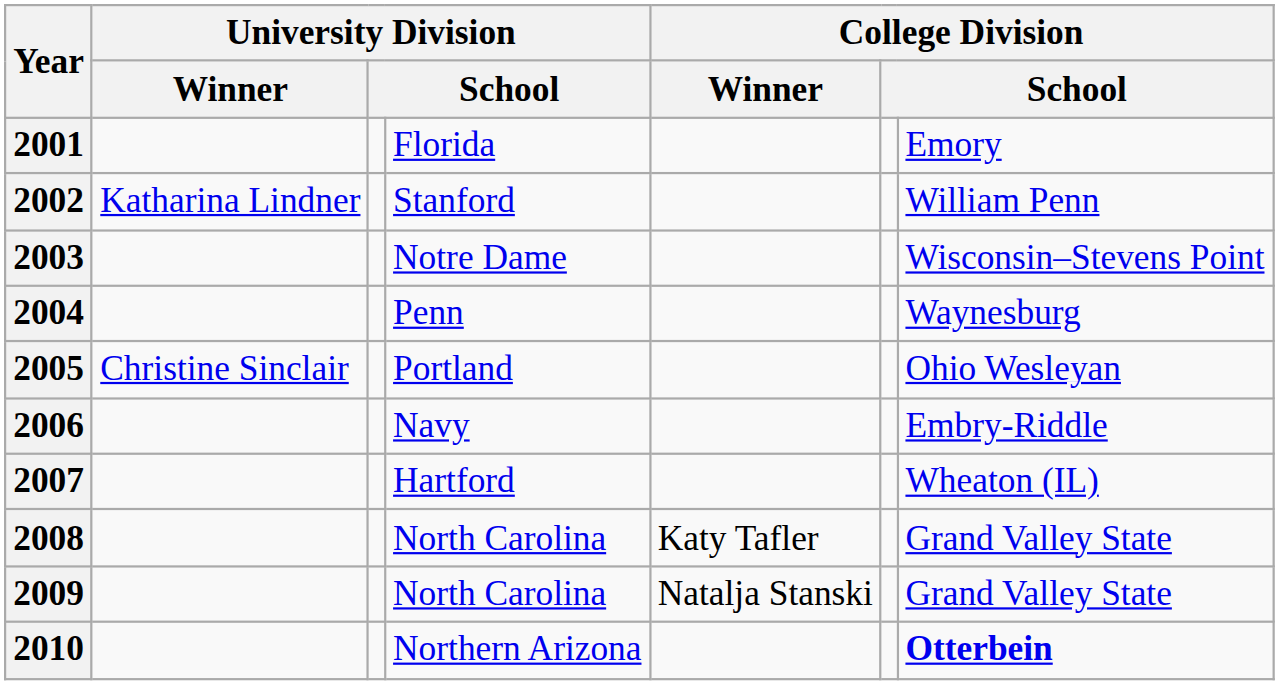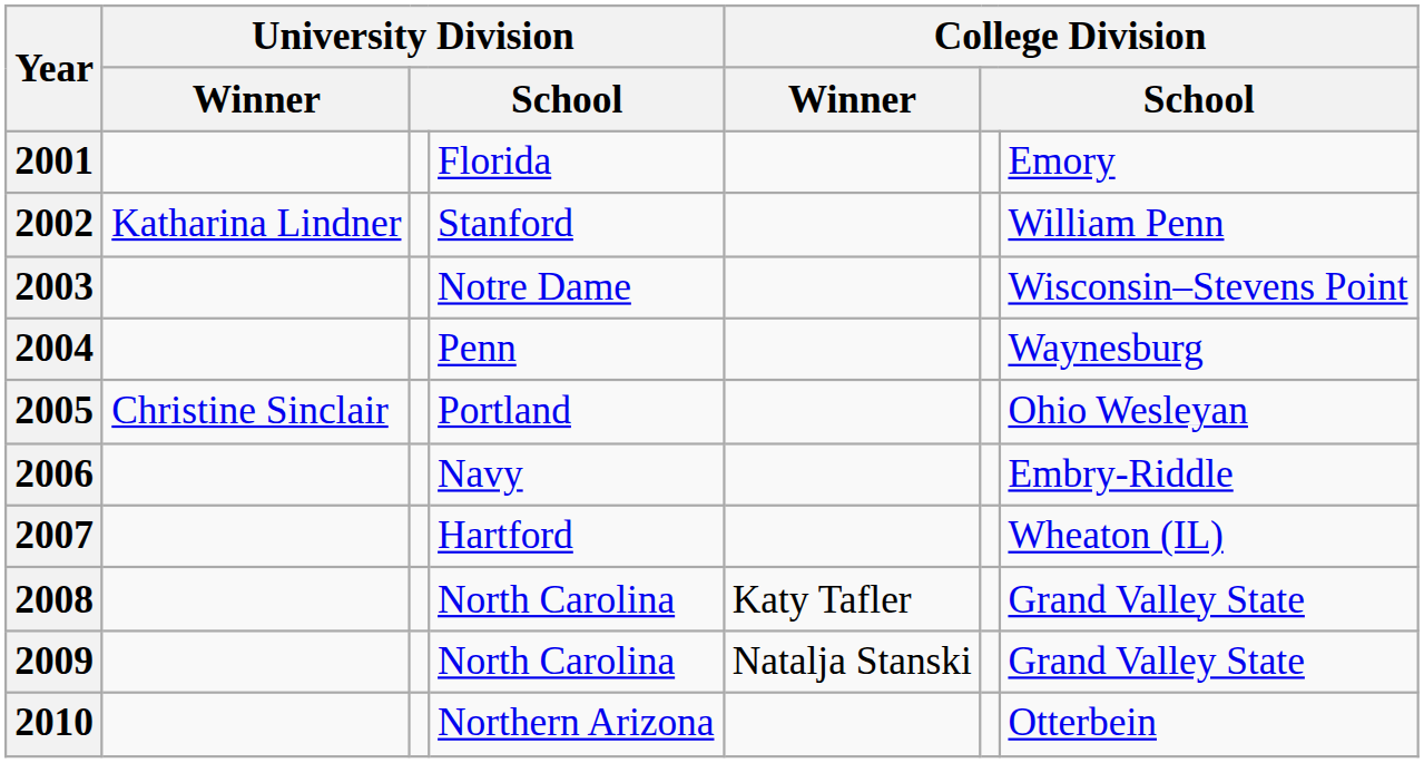2010 | column 7: bold -> normal
